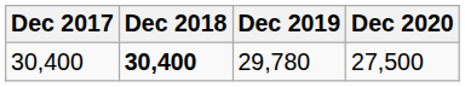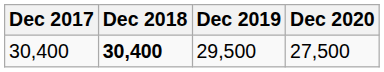row 2 | Dec 2019: 29,780 -> 29,500
